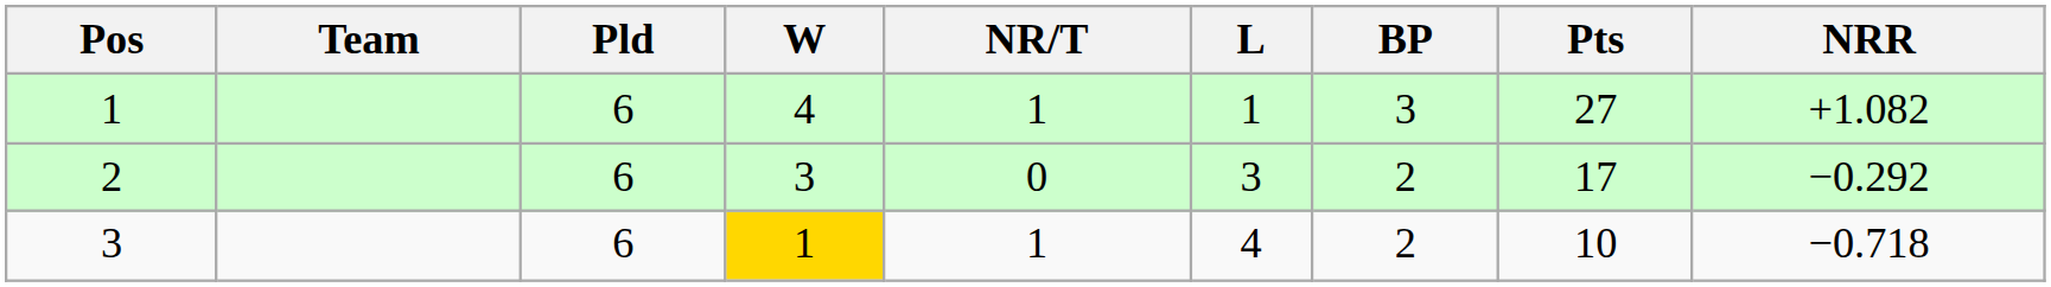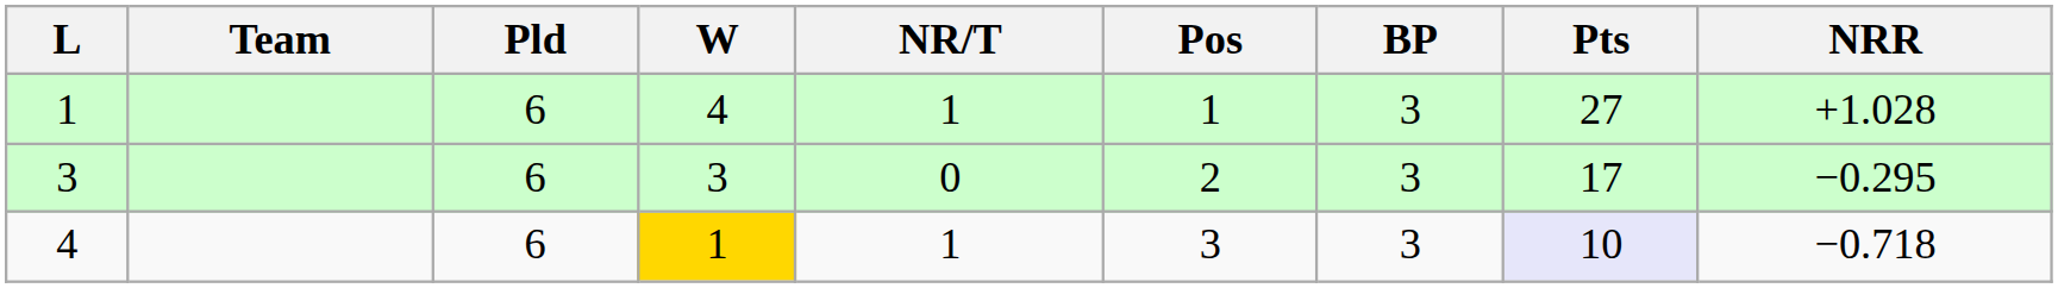columns swapped: Pos <-> L
row 2 | NRR: +1.082 -> +1.028
row 3 | BP: 2 -> 3
row 3 | NRR: −0.292 -> −0.295
row 4 | BP: 2 -> 3
row 4 | Pts: no background -> lavender background
